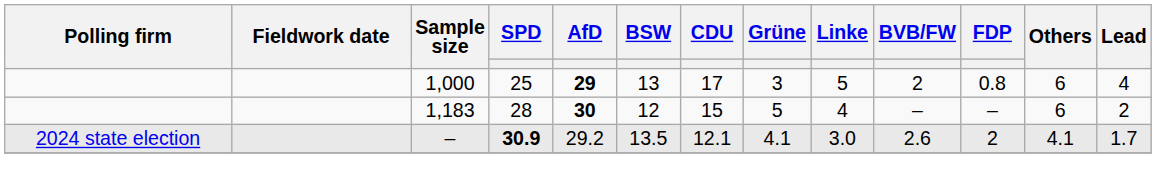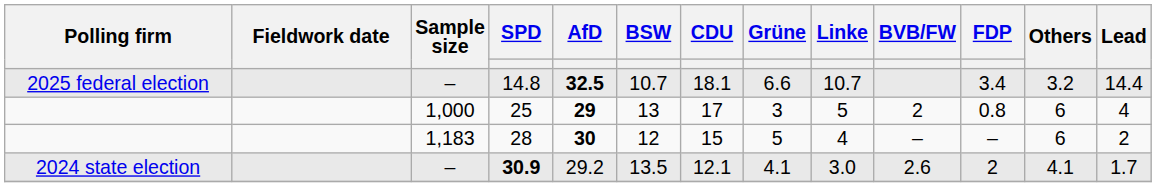+ row: 2025 federal election | – | 14.8 | 32.5 | 10.7 | 18.1 | 6.6 | 10.7 | 3.4 | 3.2 | 14.4
